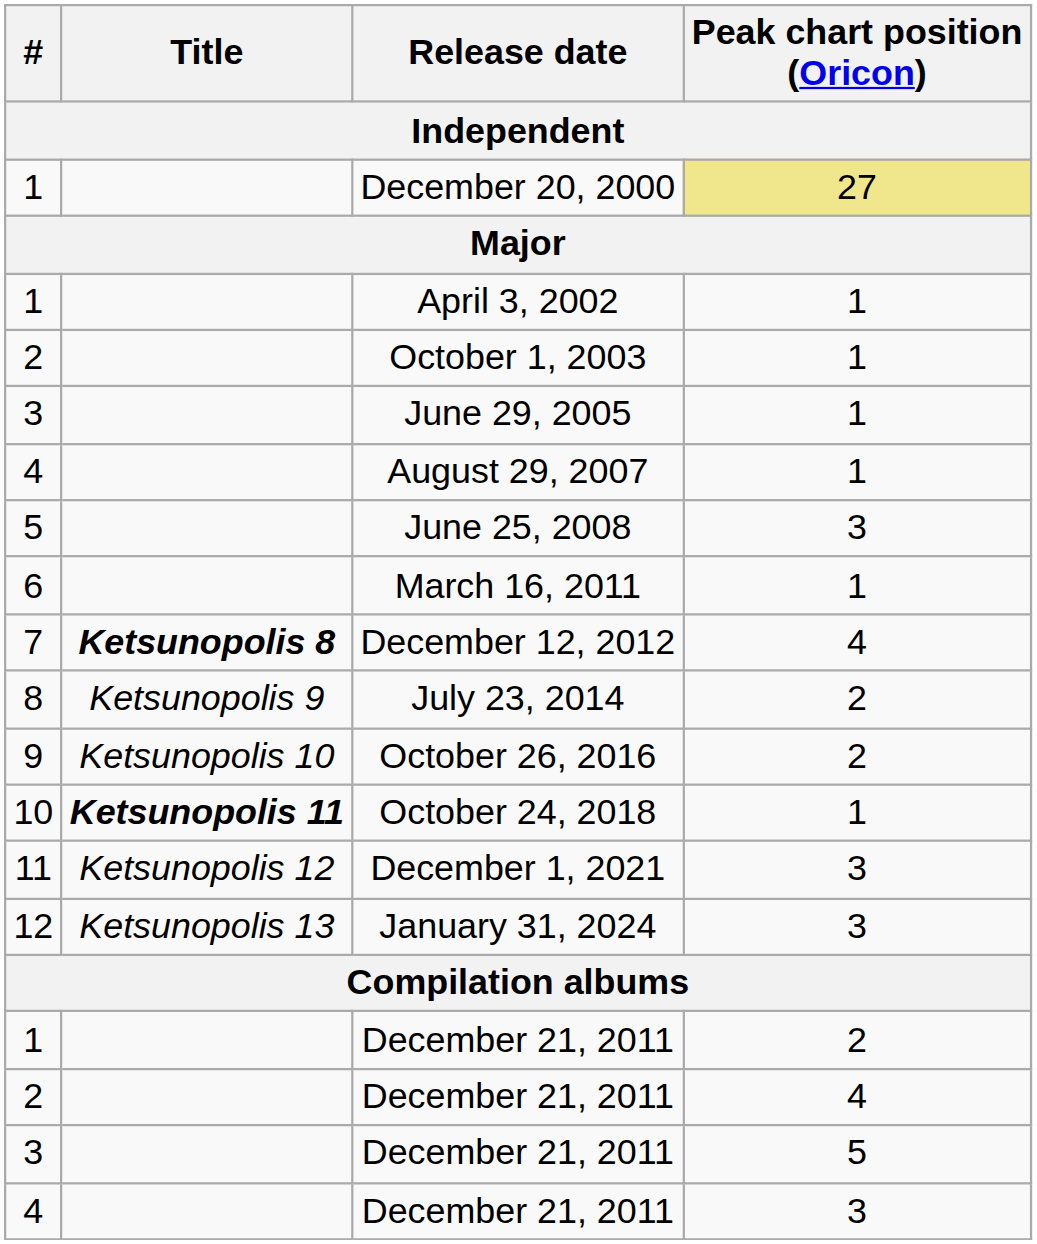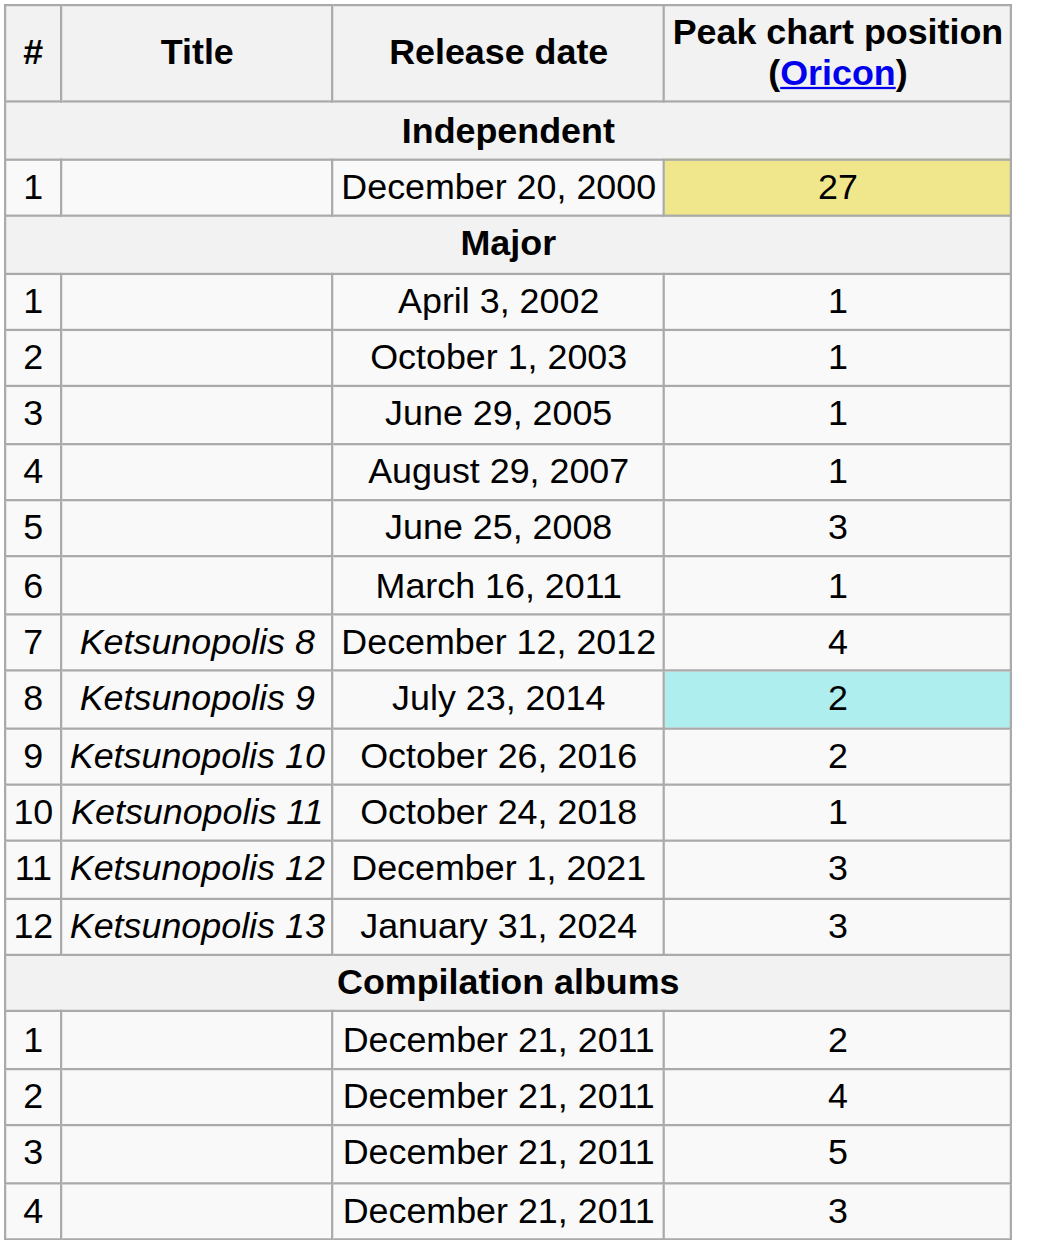December 12, 2012 | Title: bold -> normal
July 23, 2014 | Peak chart position (Oricon): no background -> paleturquoise background
October 24, 2018 | Title: bold -> normal
